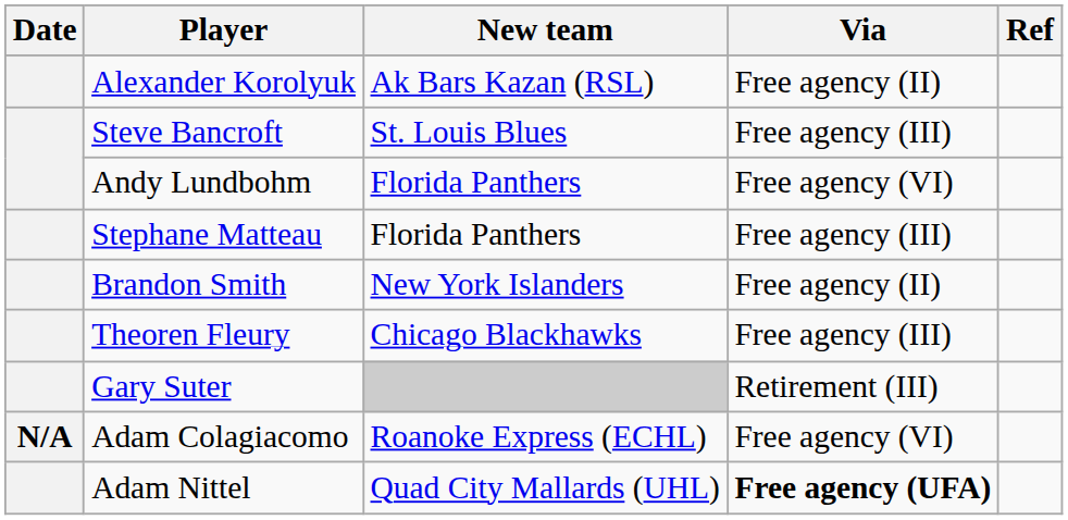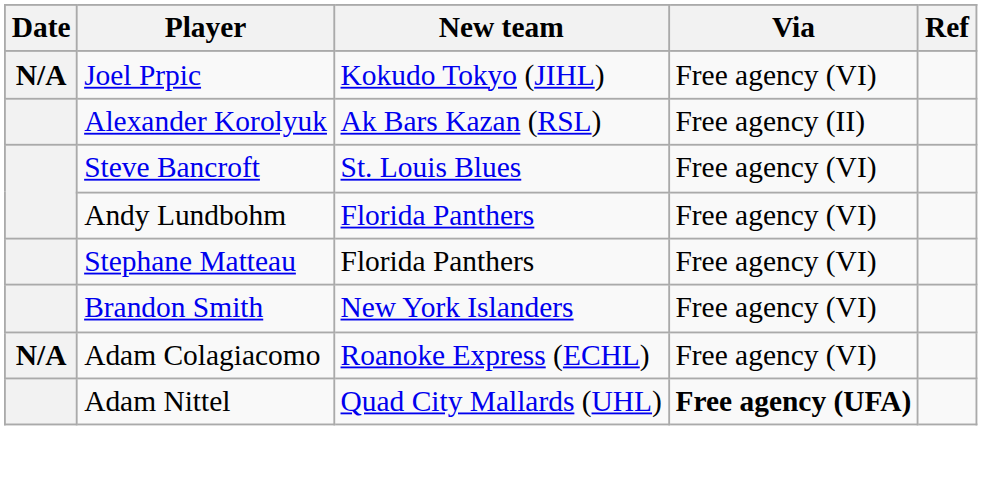+ row: N/A | Joel Prpic | Kokudo Tokyo (JIHL) | Free agency (VI)
Steve Bancroft | Via: Free agency (III) -> Free agency (VI)
Stephane Matteau | Via: Free agency (III) -> Free agency (VI)
Brandon Smith | Via: Free agency (II) -> Free agency (VI)
- row: Theoren Fleury | Chicago Blackhawks | Free agency (III)
- row: Gary Suter | Retirement (III)
